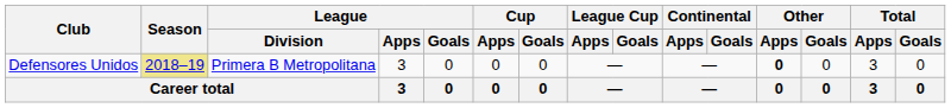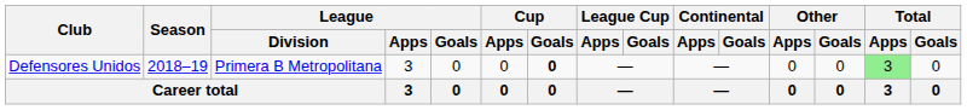Defensores Unidos | Season: khaki background -> no background
Defensores Unidos | Cup / Goals: normal -> bold
Defensores Unidos | Other / Apps: bold -> normal
Defensores Unidos | Total / Apps: no background -> lightgreen background
